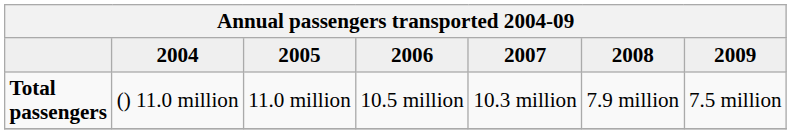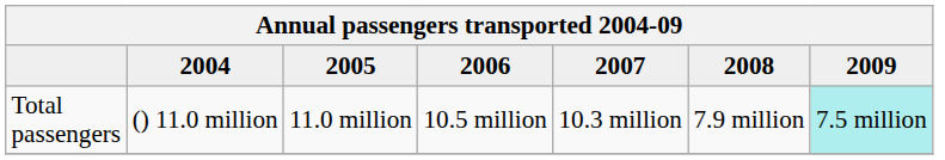row 3 | column 1: bold -> normal
row 3 | 2009: no background -> paleturquoise background
